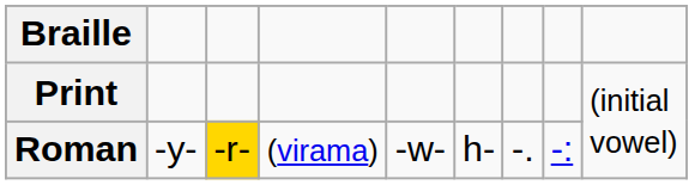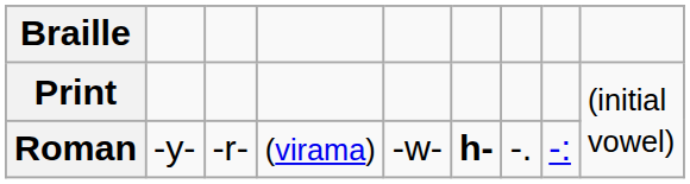Roman | column 3: gold background -> no background
Roman | column 6: normal -> bold
